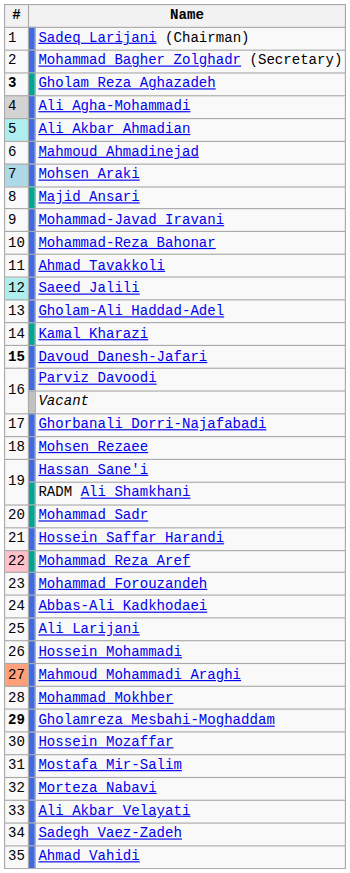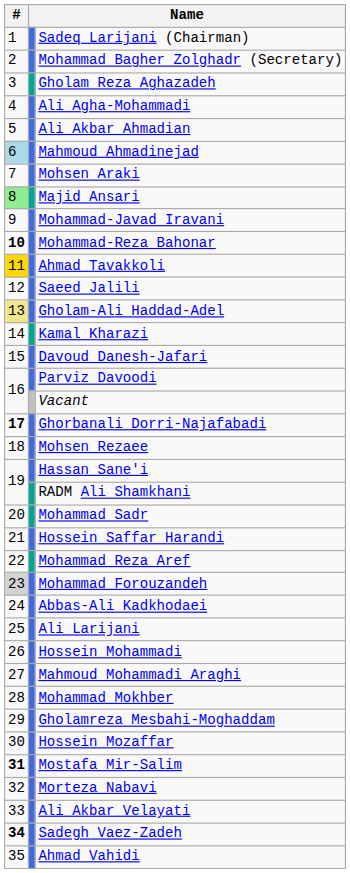Gholam Reza Aghazadeh | #: bold -> normal
Ali Agha-Mohammadi | #: lightgrey background -> no background
Ali Akbar Ahmadian | #: paleturquoise background -> no background
Mahmoud Ahmadinejad | #: no background -> lightblue background
Mohsen Araki | #: lightblue background -> no background
Majid Ansari | #: no background -> lightgreen background
Mohammad-Reza Bahonar | #: normal -> bold
Ahmad Tavakkoli | #: no background -> gold background
Saeed Jalili | #: paleturquoise background -> no background
Gholam-Ali Haddad-Adel | #: no background -> khaki background
Davoud Danesh-Jafari | #: bold -> normal
Ghorbanali Dorri-Najafabadi | #: normal -> bold
Mohammad Reza Aref | #: pink background -> no background
Mohammad Forouzandeh | #: no background -> lightgrey background
Mahmoud Mohammadi Araghi | #: lightsalmon background -> no background
Gholamreza Mesbahi-Moghaddam | #: bold -> normal
Mostafa Mir-Salim | #: normal -> bold
Sadegh Vaez-Zadeh | #: normal -> bold
